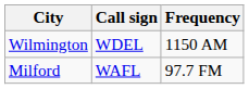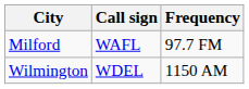rows swapped: Milford <-> Wilmington
